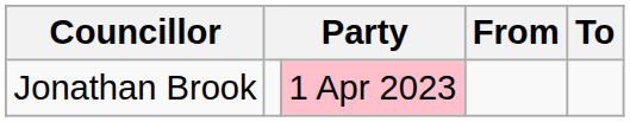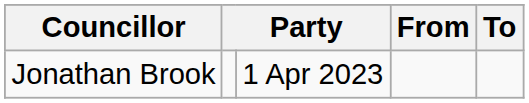Jonathan Brook | column 3: pink background -> no background
